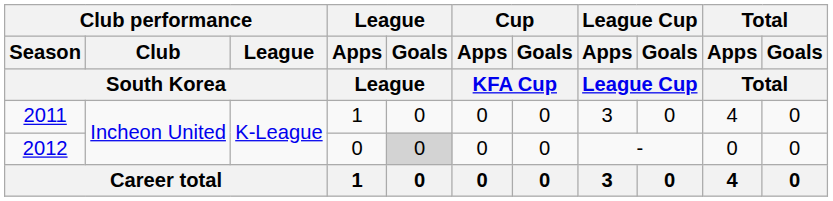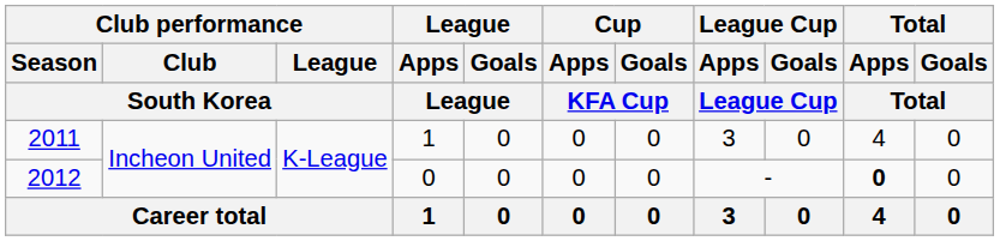2012 | League / Goals / League: lightgrey background -> no background
2012 | Total / Apps / Total: normal -> bold
